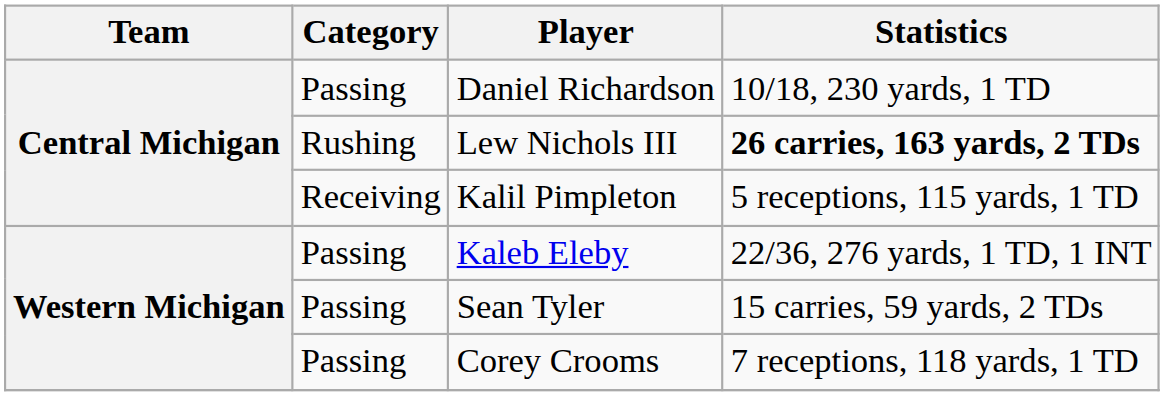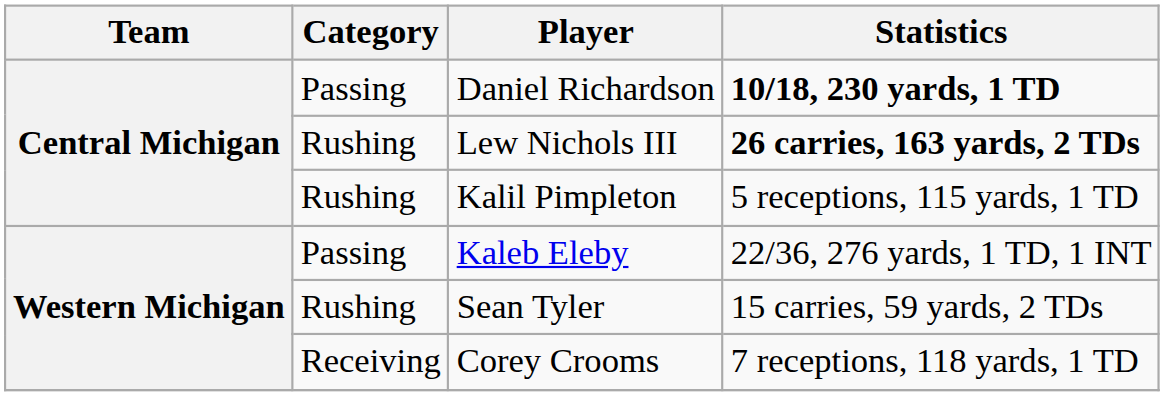Daniel Richardson | Statistics: normal -> bold
Kalil Pimpleton | Category: Receiving -> Rushing
Sean Tyler | Category: Passing -> Rushing
Corey Crooms | Category: Passing -> Receiving
